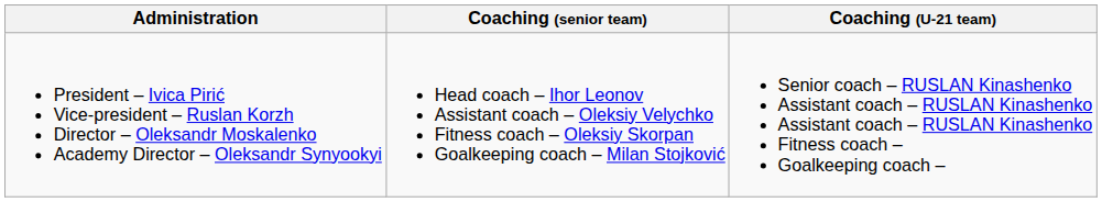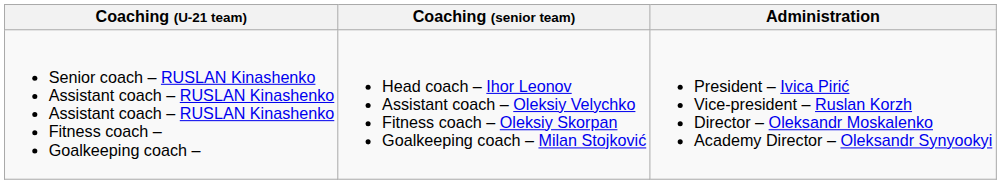columns swapped: Administration <-> Coaching (U-21 team)
